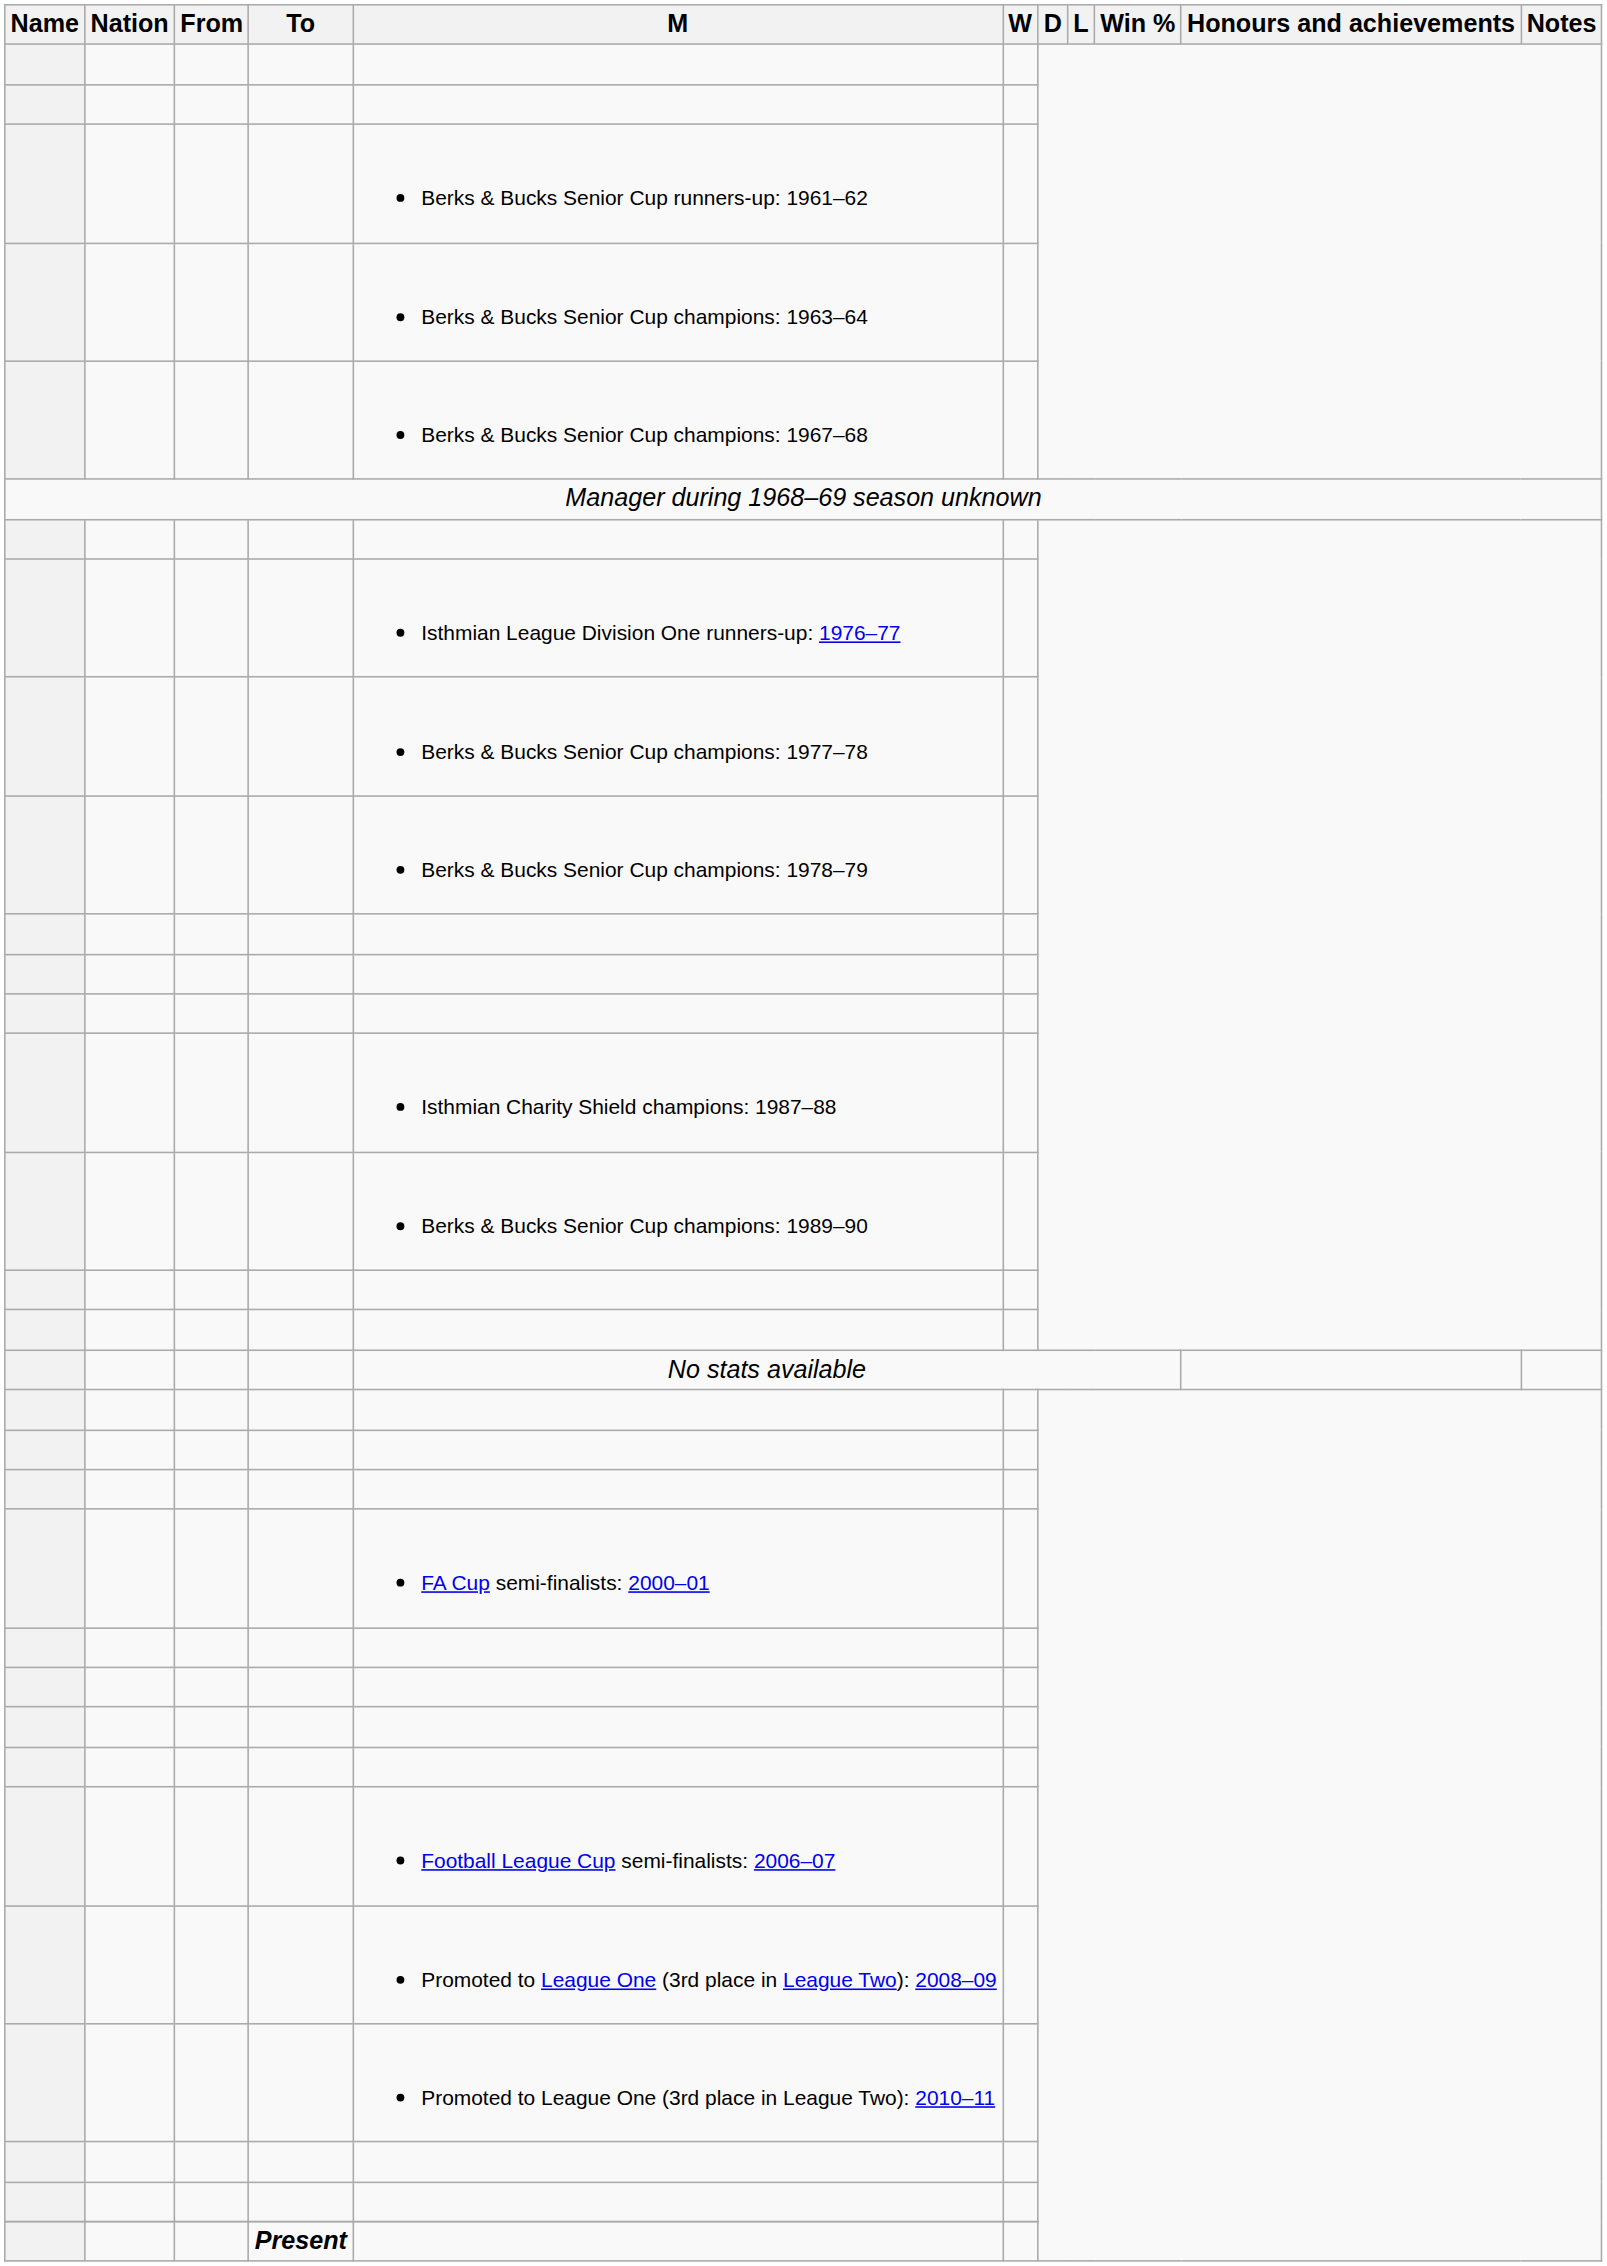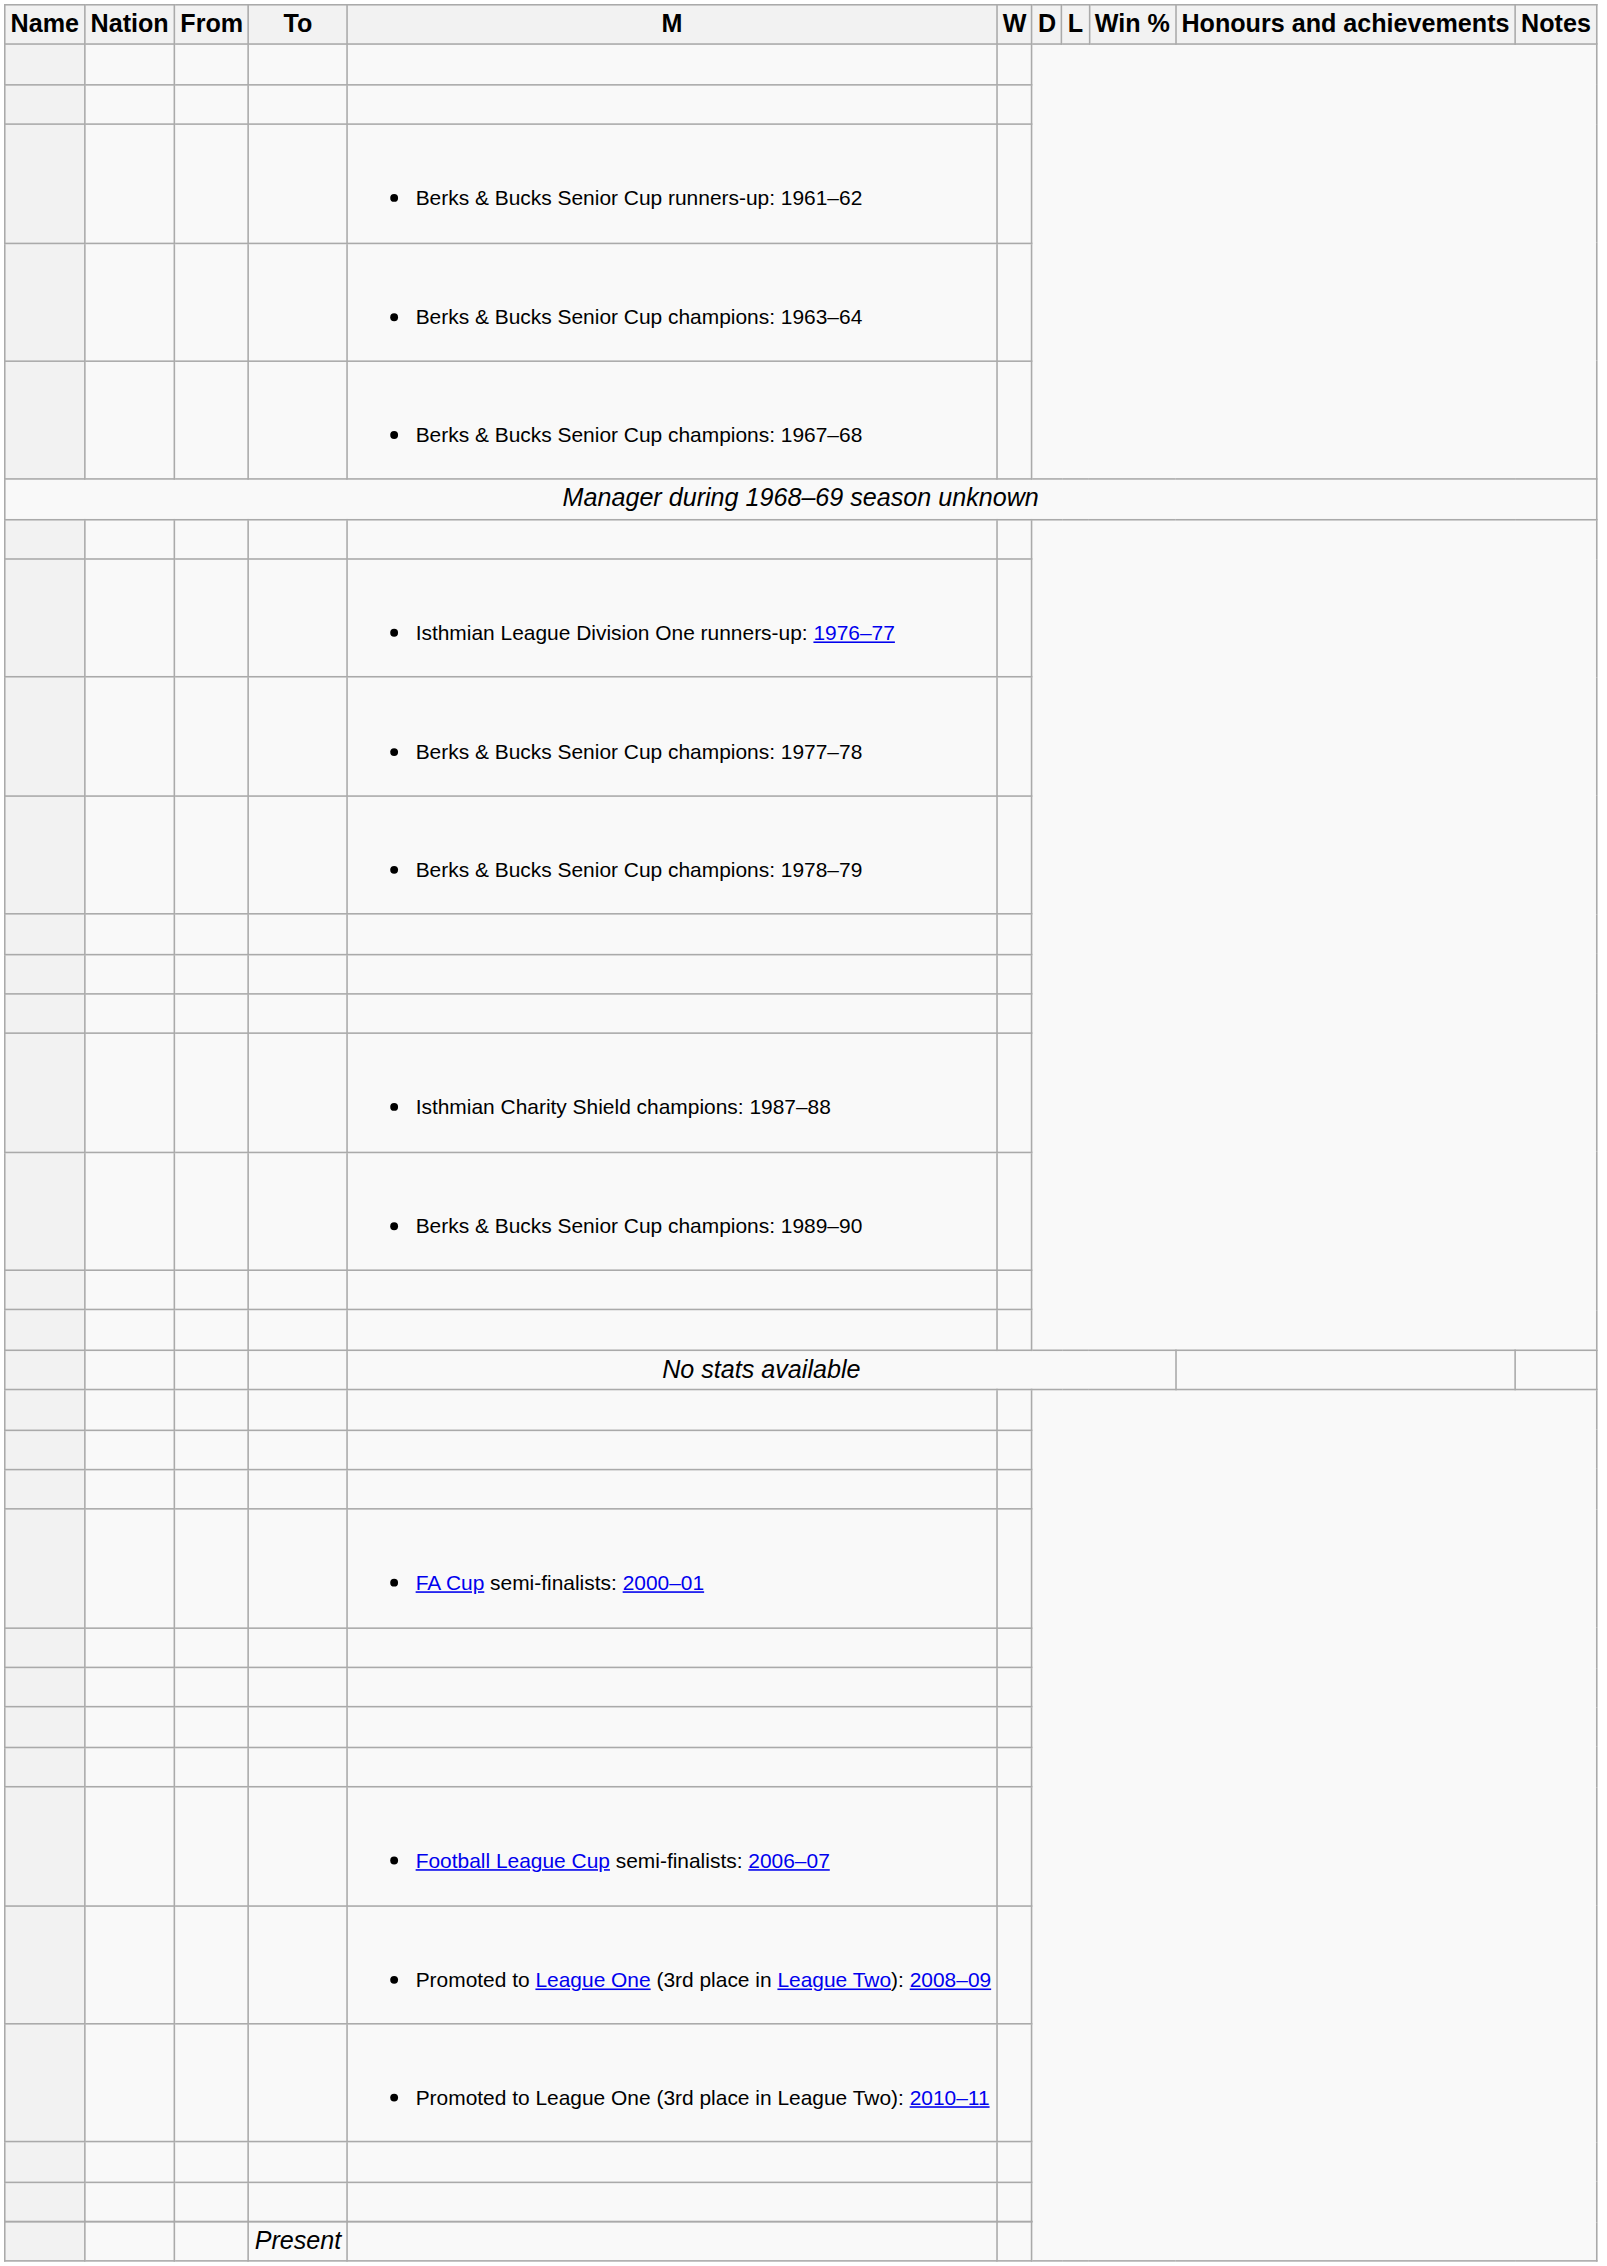Present | To: bold -> normal
